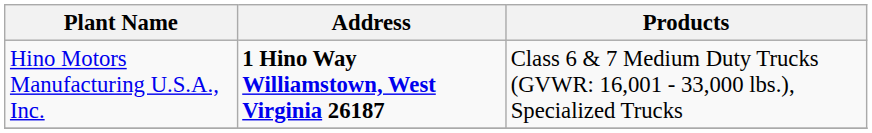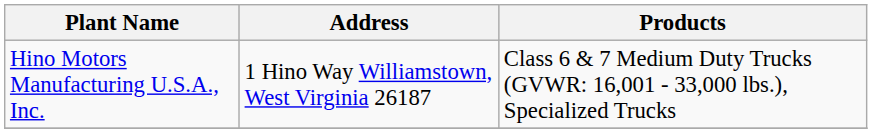Hino Motors Manufacturing U.S.A., Inc. | Address: bold -> normal
